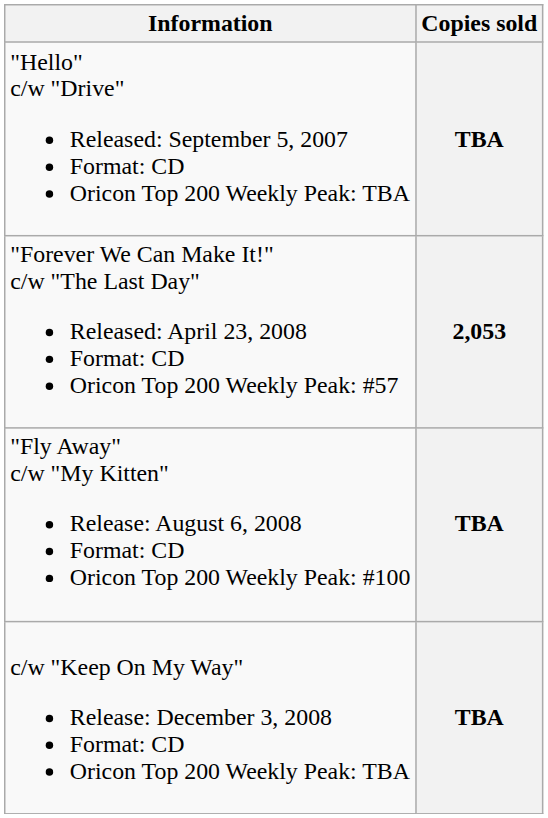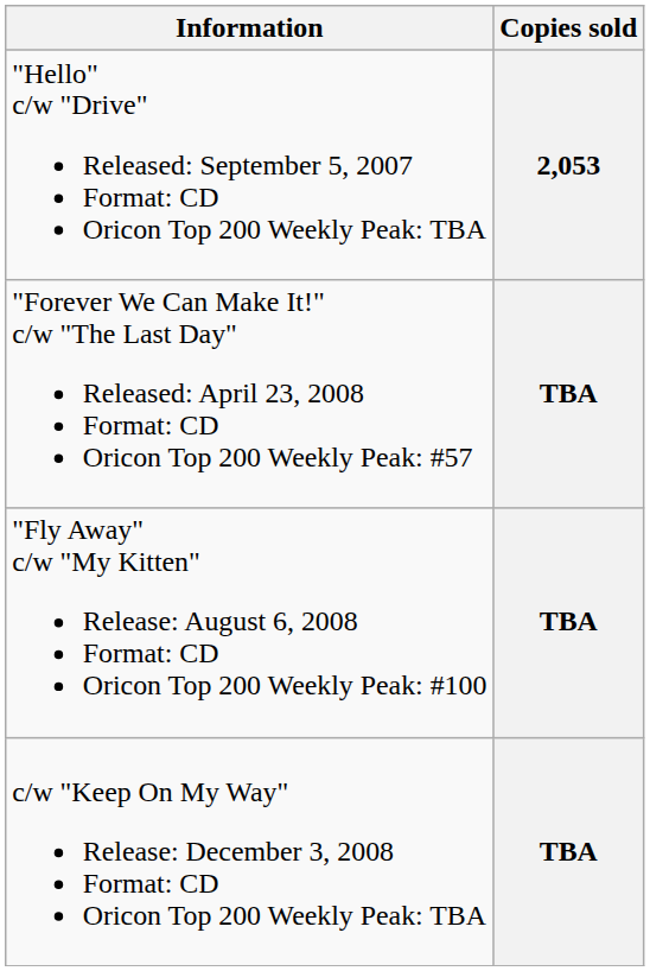row 2 | Copies sold: TBA -> 2,053
row 3 | Copies sold: 2,053 -> TBA
